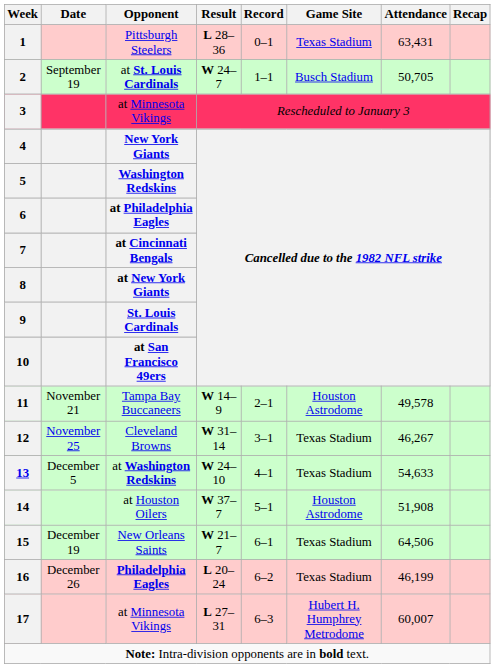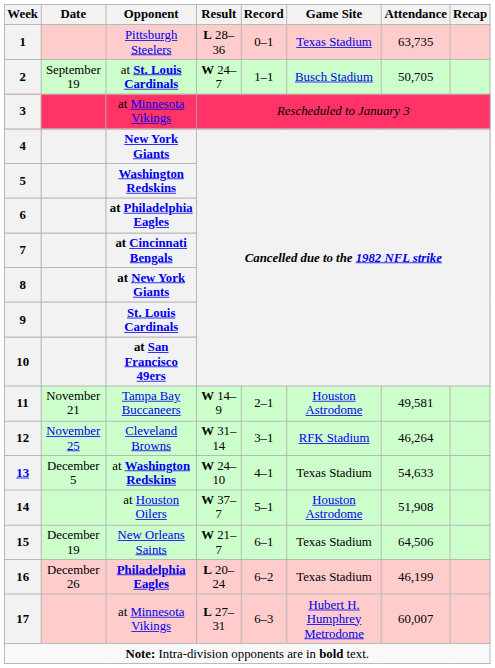1 | Attendance: 63,431 -> 63,735
11 | Attendance: 49,578 -> 49,581
12 | Game Site: Texas Stadium -> RFK Stadium
12 | Attendance: 46,267 -> 46,264
